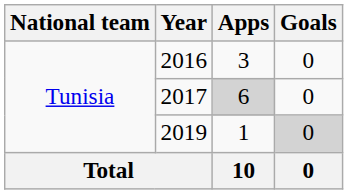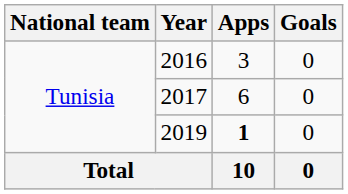2017 | Apps: lightgrey background -> no background
2019 | Apps: normal -> bold
2019 | Goals: lightgrey background -> no background
